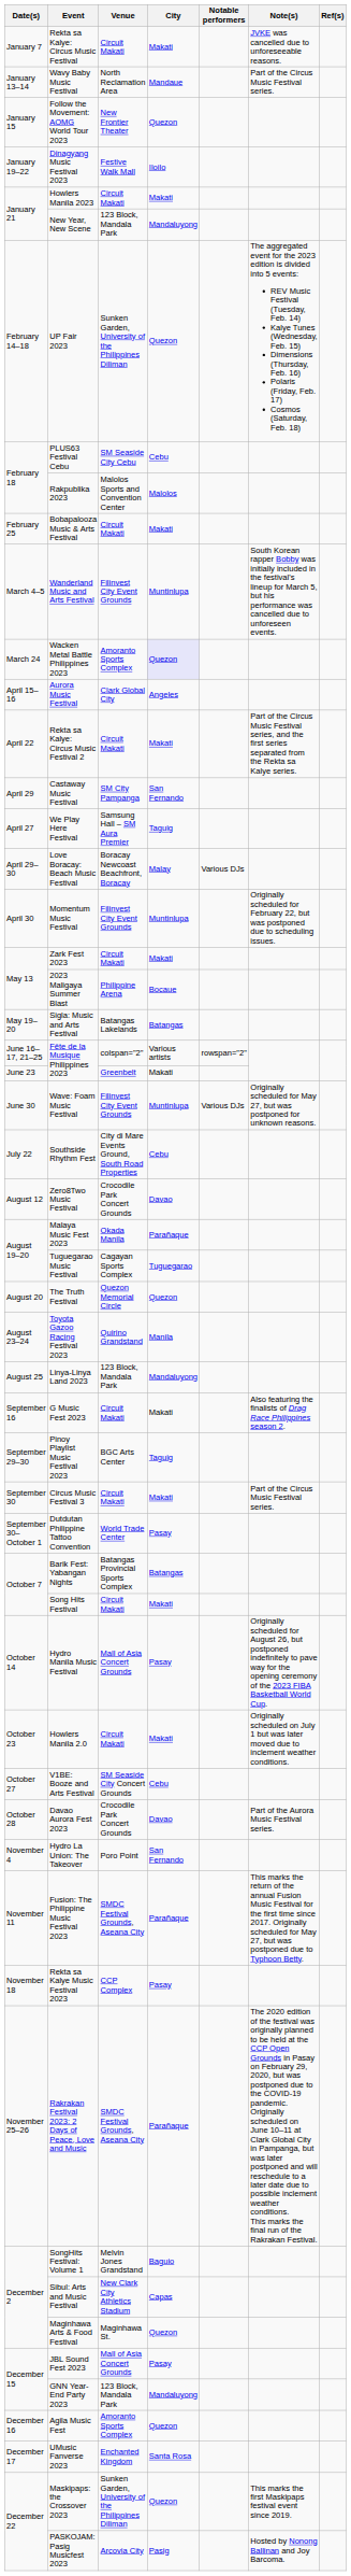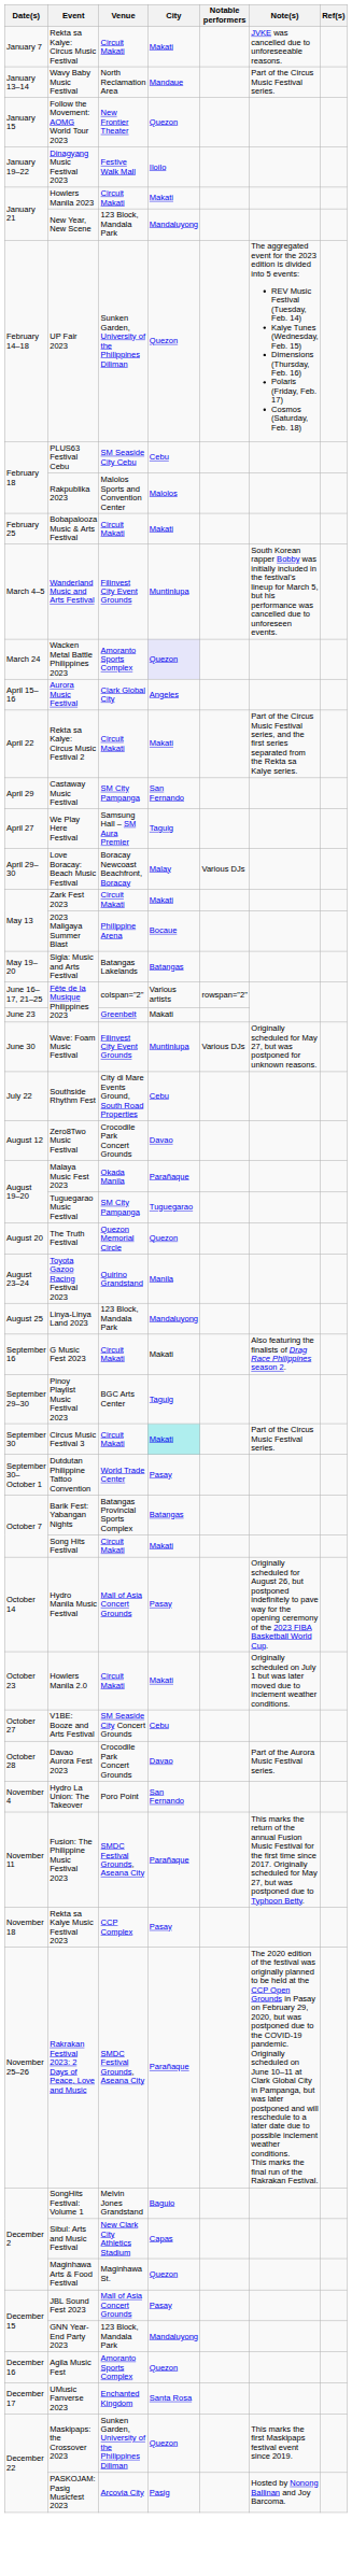- row: April 30 | Momentum Music Festival | Filinvest City Event Grounds | Muntinlupa | Originally scheduled for February 22, but was postponed due to scheduling issues.
Tuguegarao Music Festival | Venue: Cagayan Sports Complex -> SM City Pampanga
Circus Music Festival 3 | City: no background -> paleturquoise background
